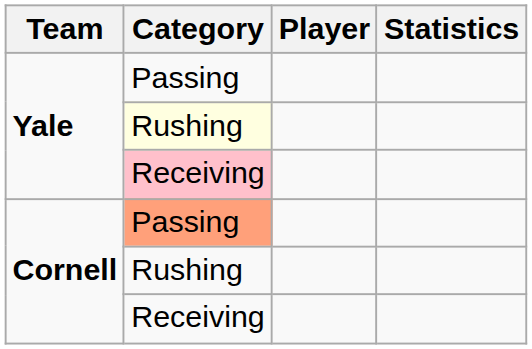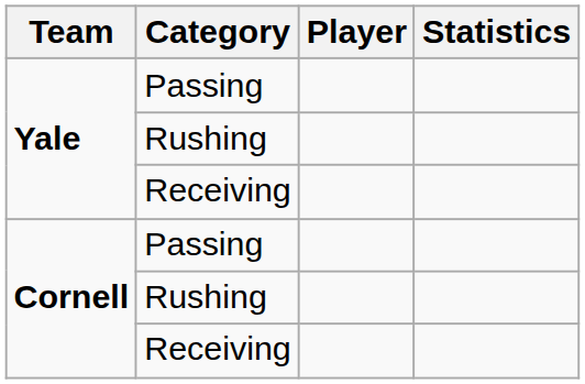Yale / Rushing | Category: lightyellow background -> no background
Yale / Receiving | Category: pink background -> no background
Cornell / Passing | Category: lightsalmon background -> no background
